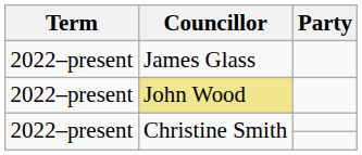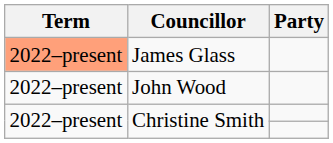James Glass | Term: no background -> lightsalmon background
John Wood | Councillor: khaki background -> no background
